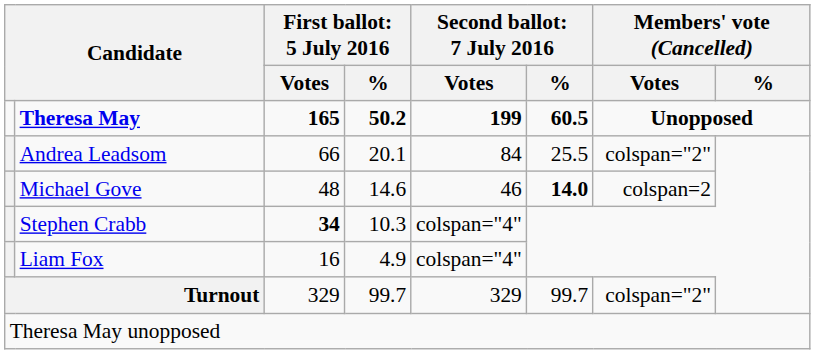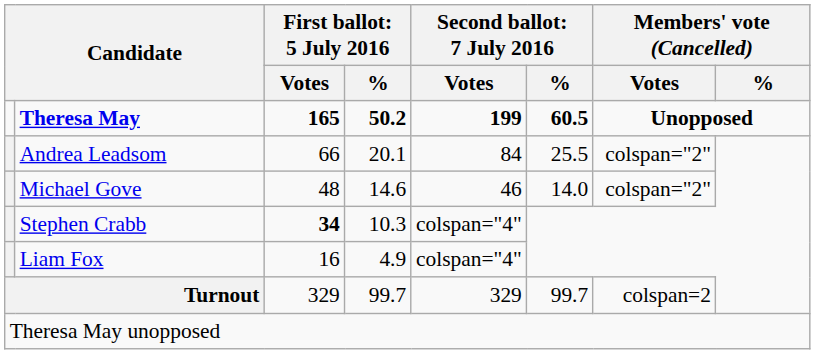Michael Gove | column 6: bold -> normal
Michael Gove | Members' vote (Cancelled) / Votes: colspan=2 -> colspan="2"
Turnout | Members' vote (Cancelled) / Votes: colspan="2" -> colspan=2
